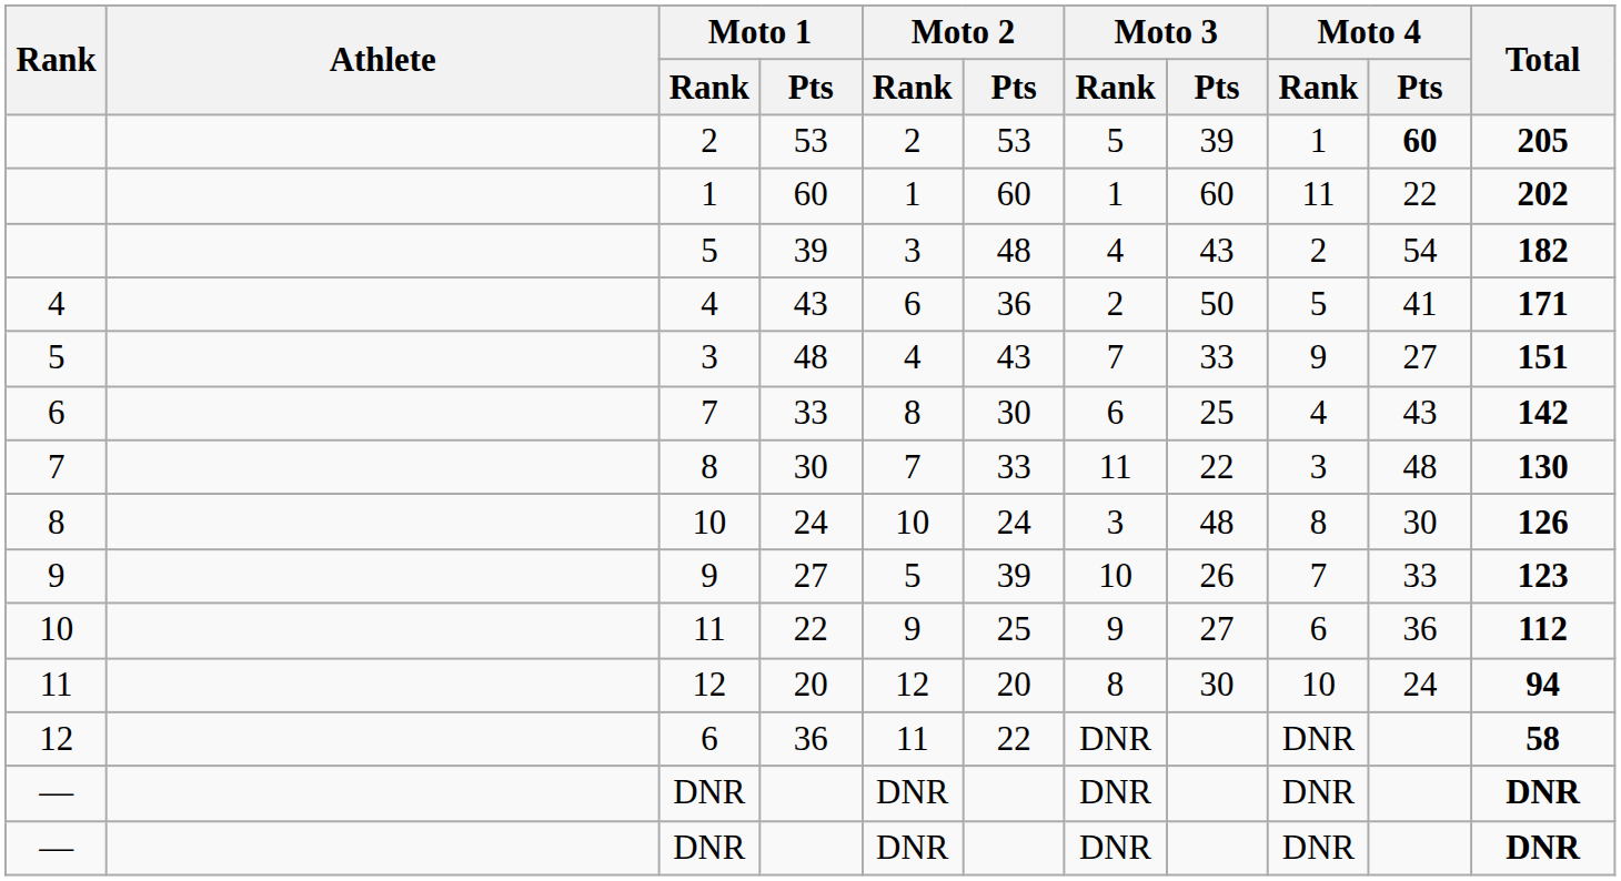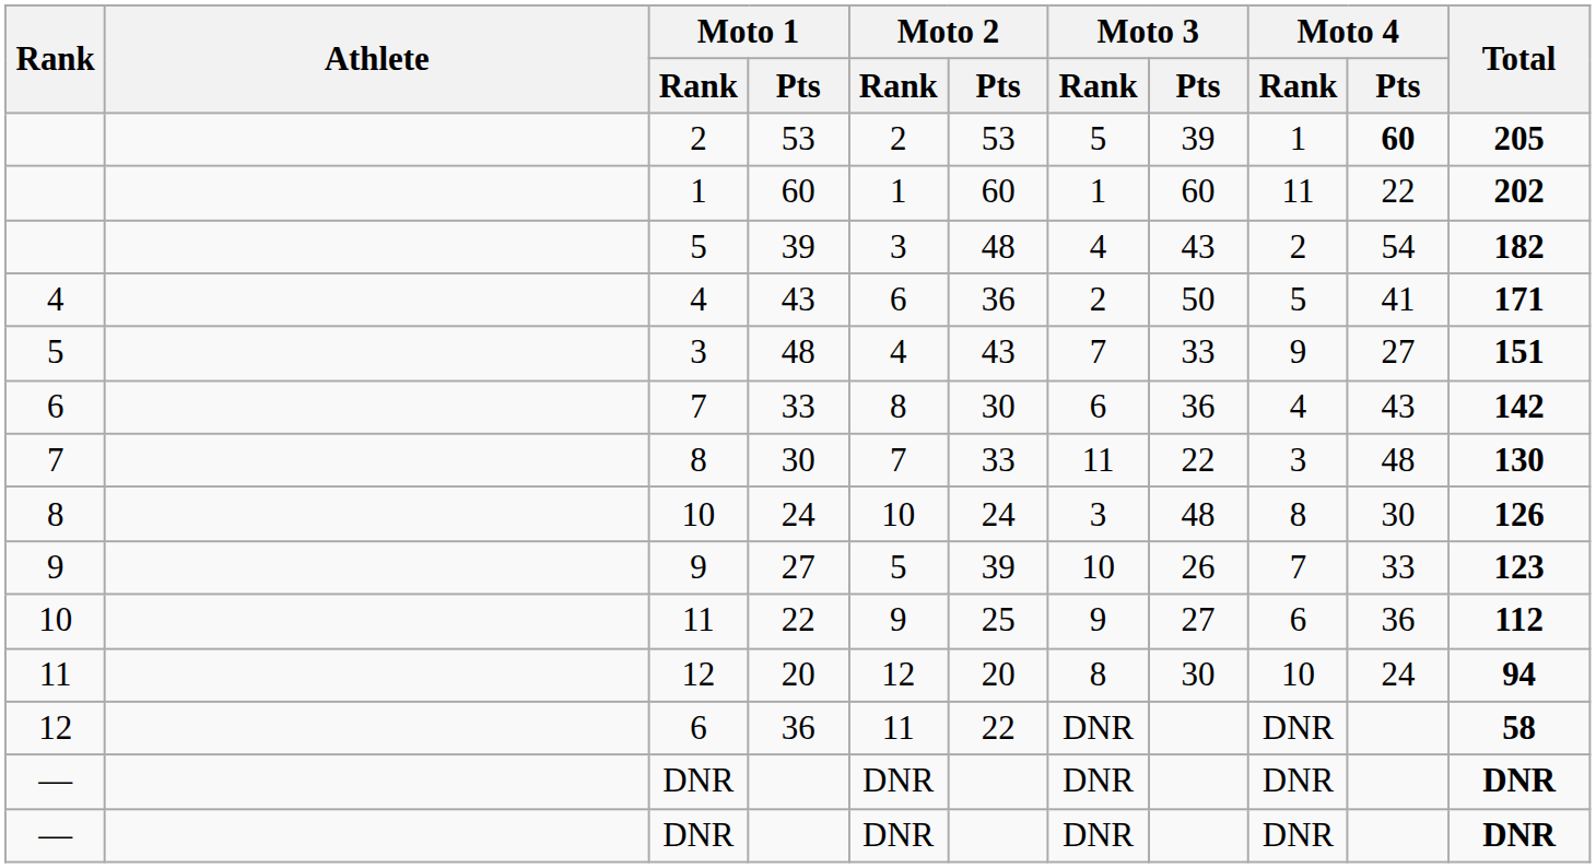row 8 | Moto 3 / Pts: 25 -> 36
